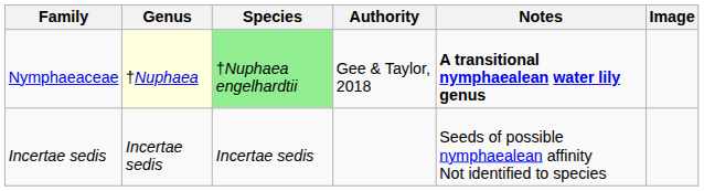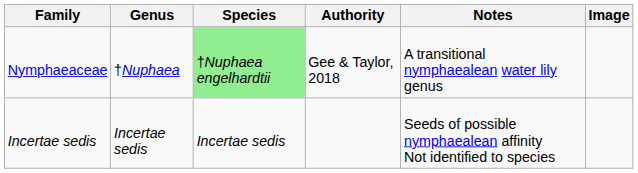Nymphaeaceae | Genus: lightyellow background -> no background
Nymphaeaceae | Notes: bold -> normal
